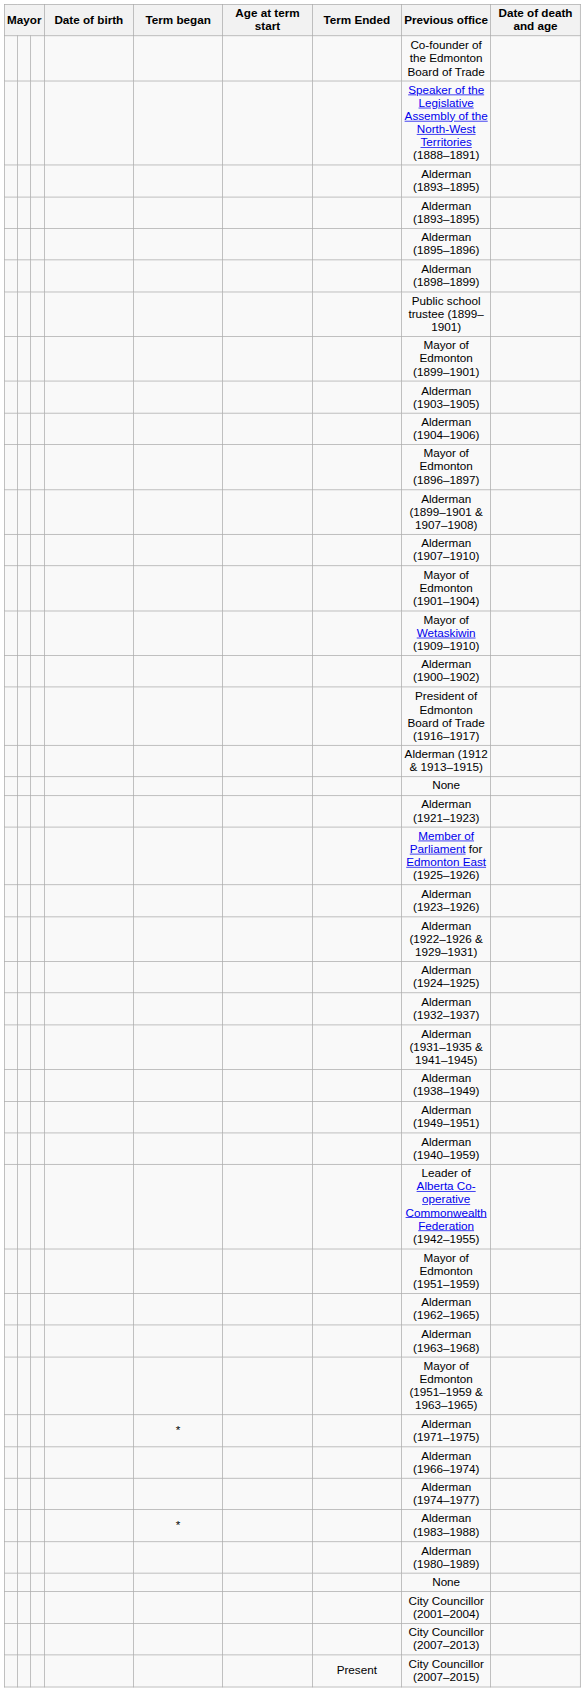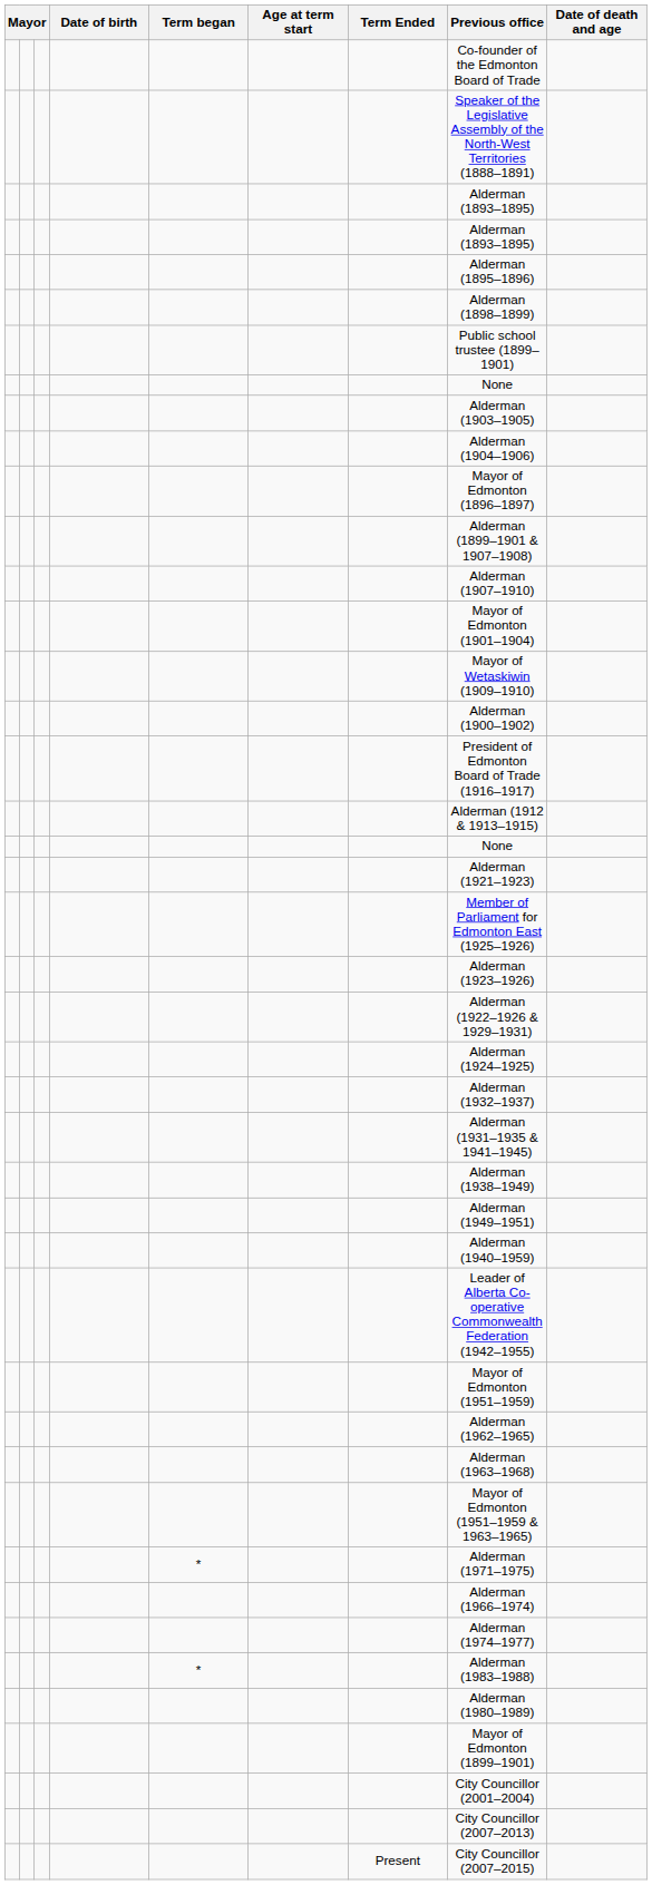row 9 | Previous office: Mayor of Edmonton (1899–1901) -> None
row 41 | Previous office: None -> Mayor of Edmonton (1899–1901)
